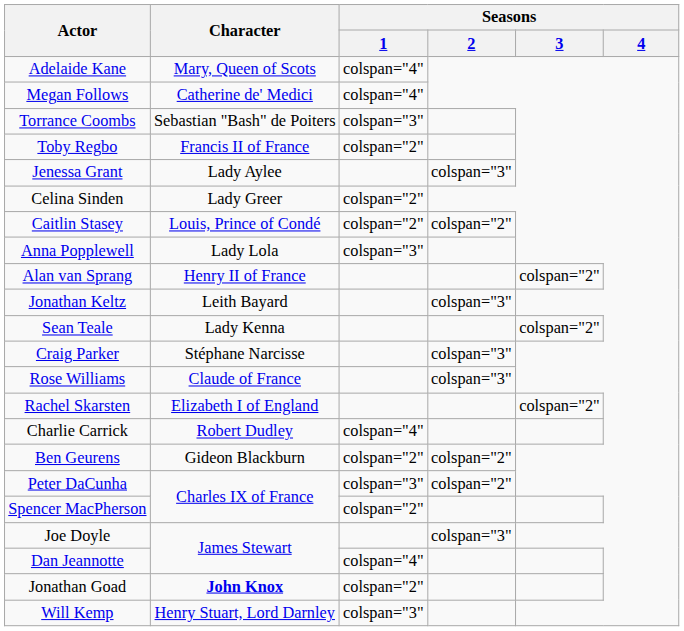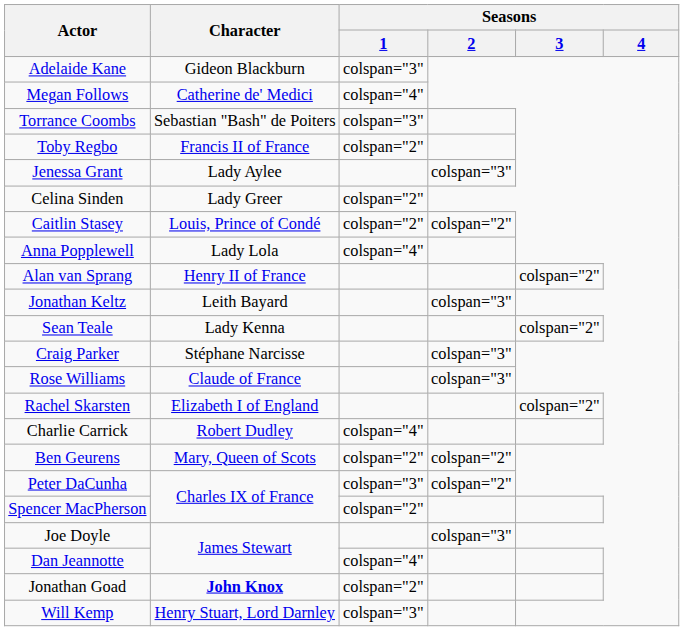Adelaide Kane | Character: Mary, Queen of Scots -> Gideon Blackburn
Adelaide Kane | Seasons / 1: colspan="4" -> colspan="3"
Anna Popplewell | Seasons / 1: colspan="3" -> colspan="4"
Ben Geurens | Character: Gideon Blackburn -> Mary, Queen of Scots
